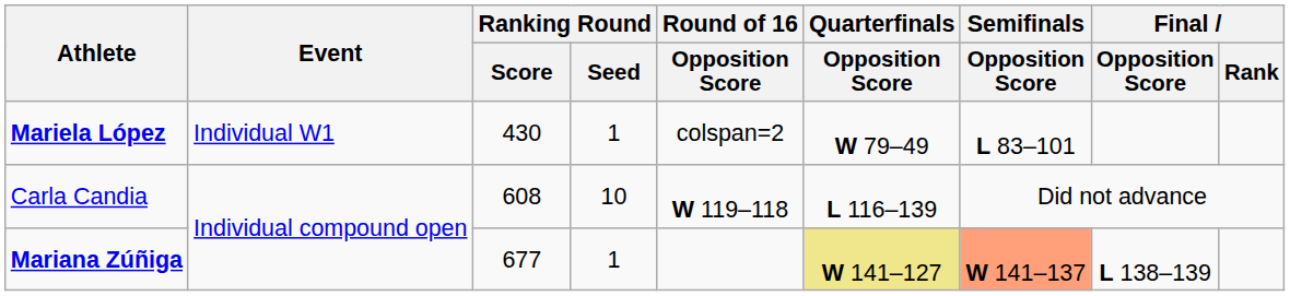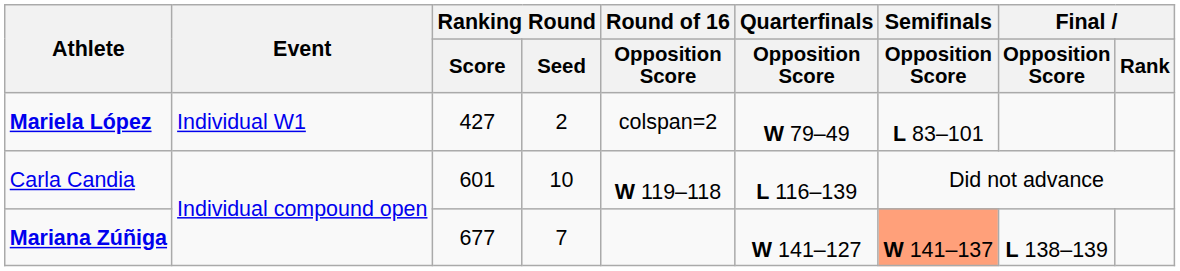Mariela López | Ranking Round / Score: 430 -> 427
Mariela López | Ranking Round / Seed: 1 -> 2
Carla Candia | Ranking Round / Score: 608 -> 601
Mariana Zúñiga | Ranking Round / Seed: 1 -> 7
Mariana Zúñiga | Quarterfinals / Opposition Score: khaki background -> no background
